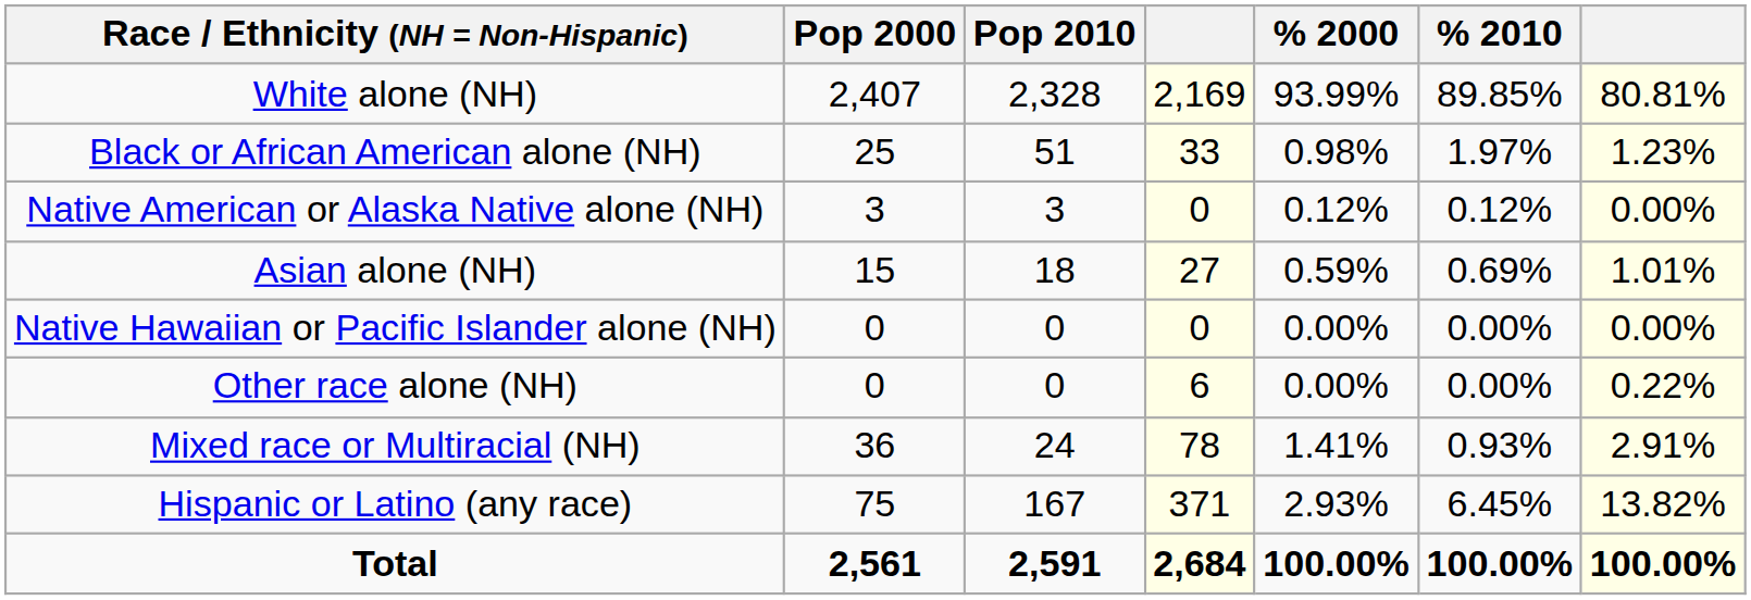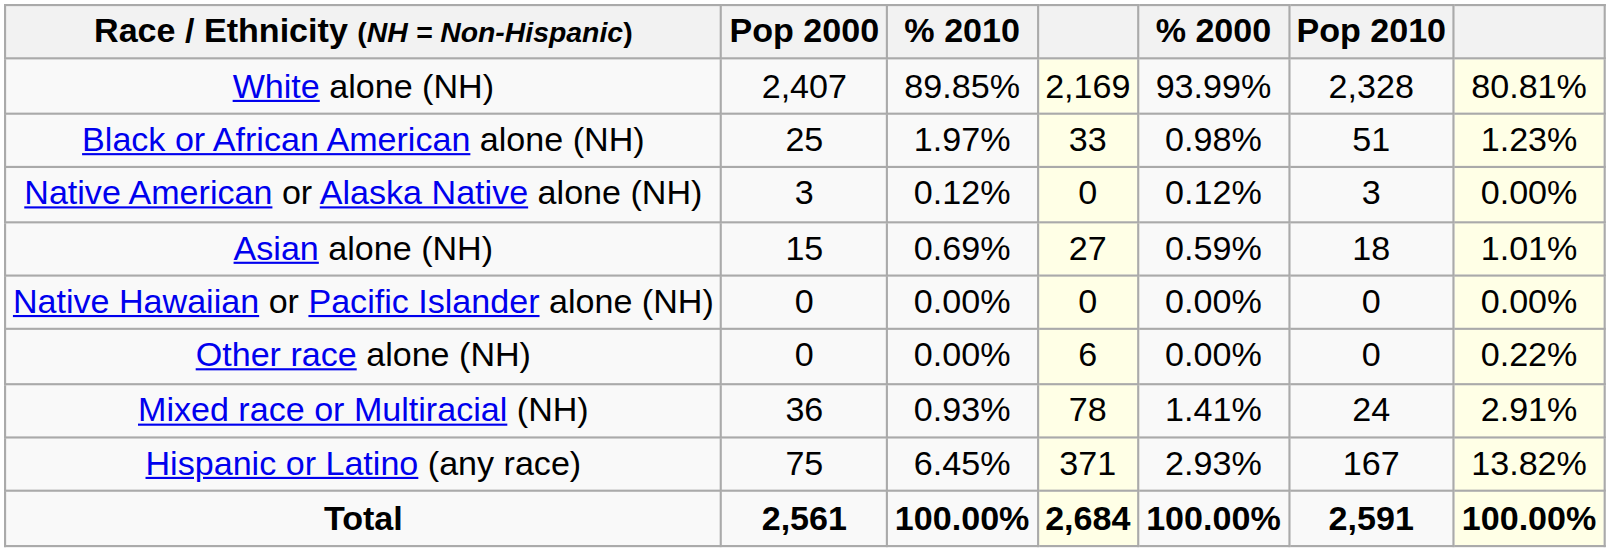columns swapped: Pop 2010 <-> % 2010
